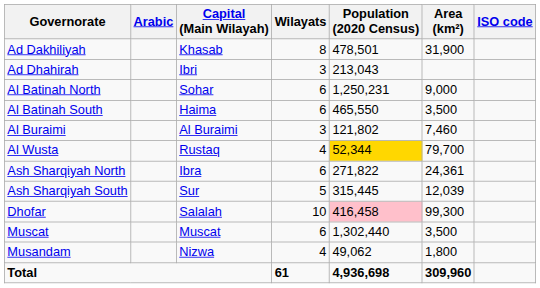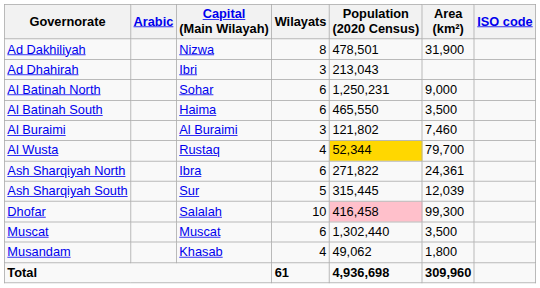Ad Dakhiliyah | Capital (Main Wilayah): Khasab -> Nizwa
Musandam | Capital (Main Wilayah): Nizwa -> Khasab
